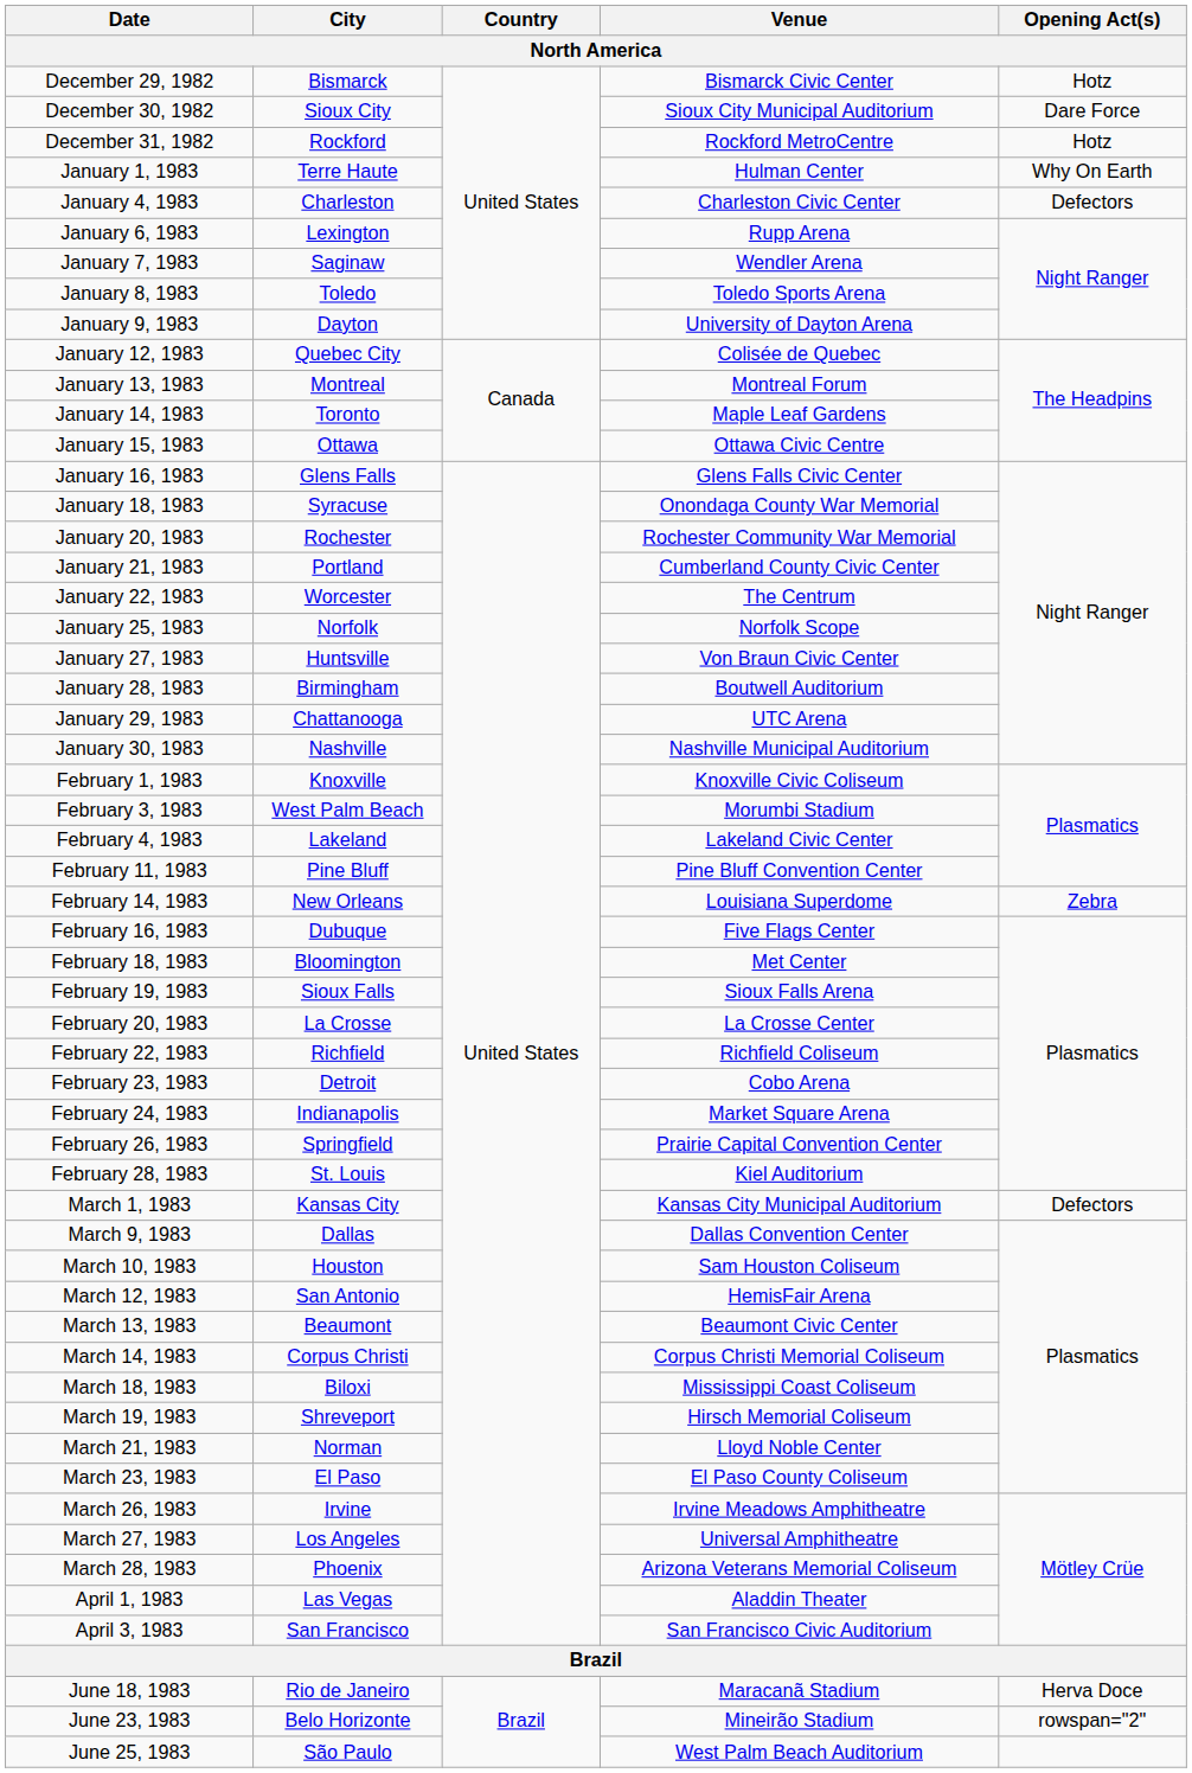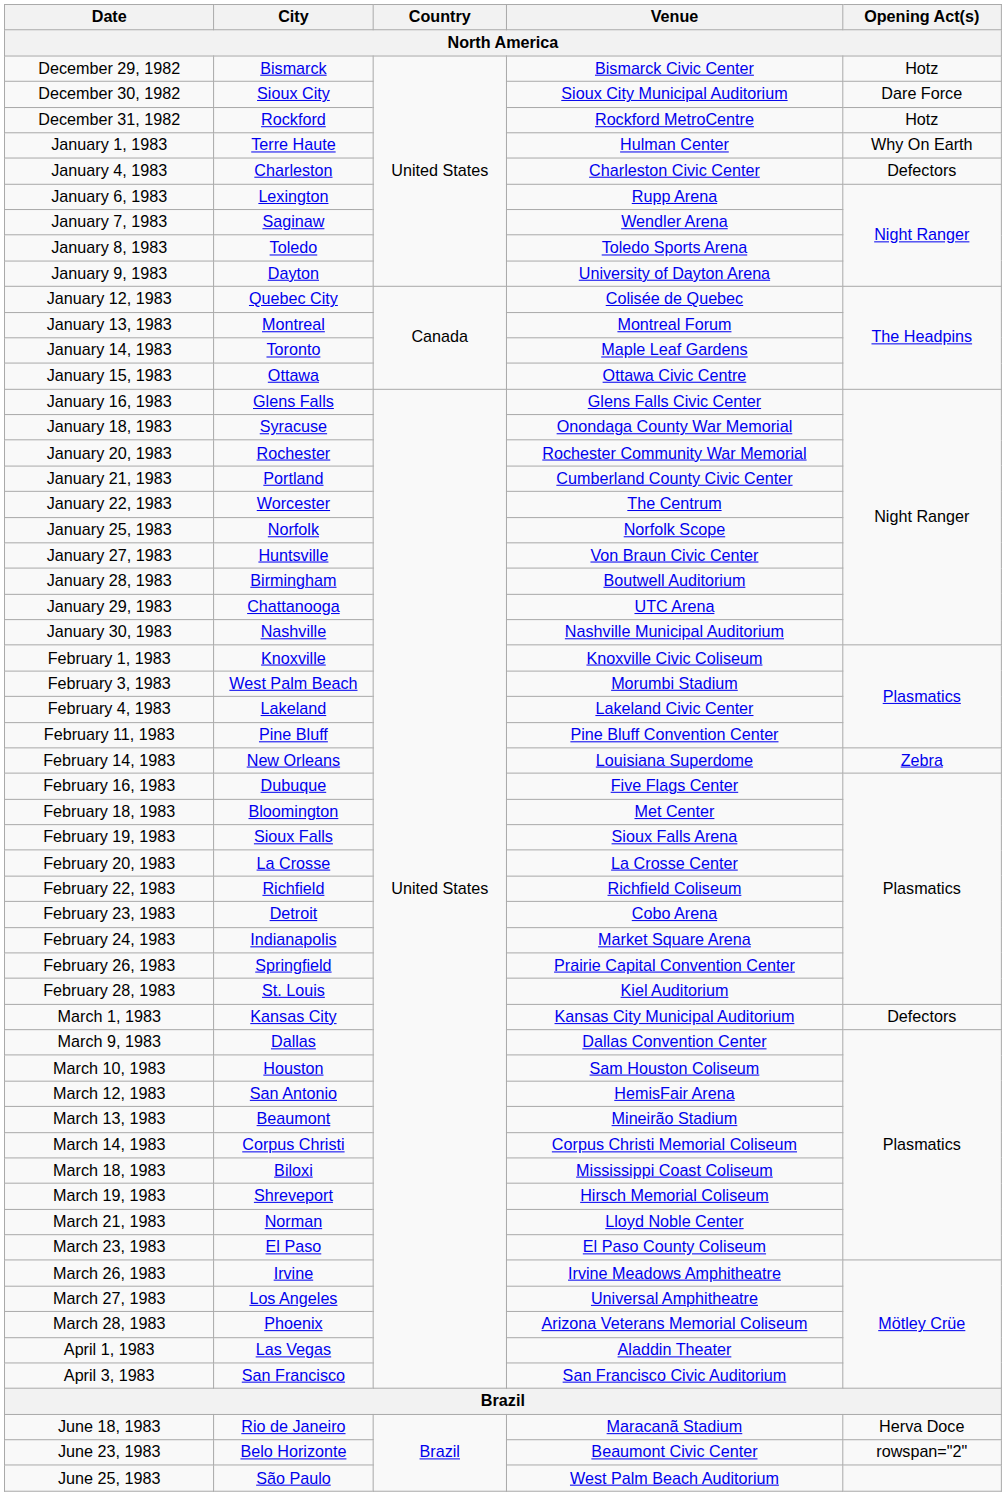March 13, 1983 | Venue: Beaumont Civic Center -> Mineirão Stadium
June 23, 1983 | Venue: Mineirão Stadium -> Beaumont Civic Center
